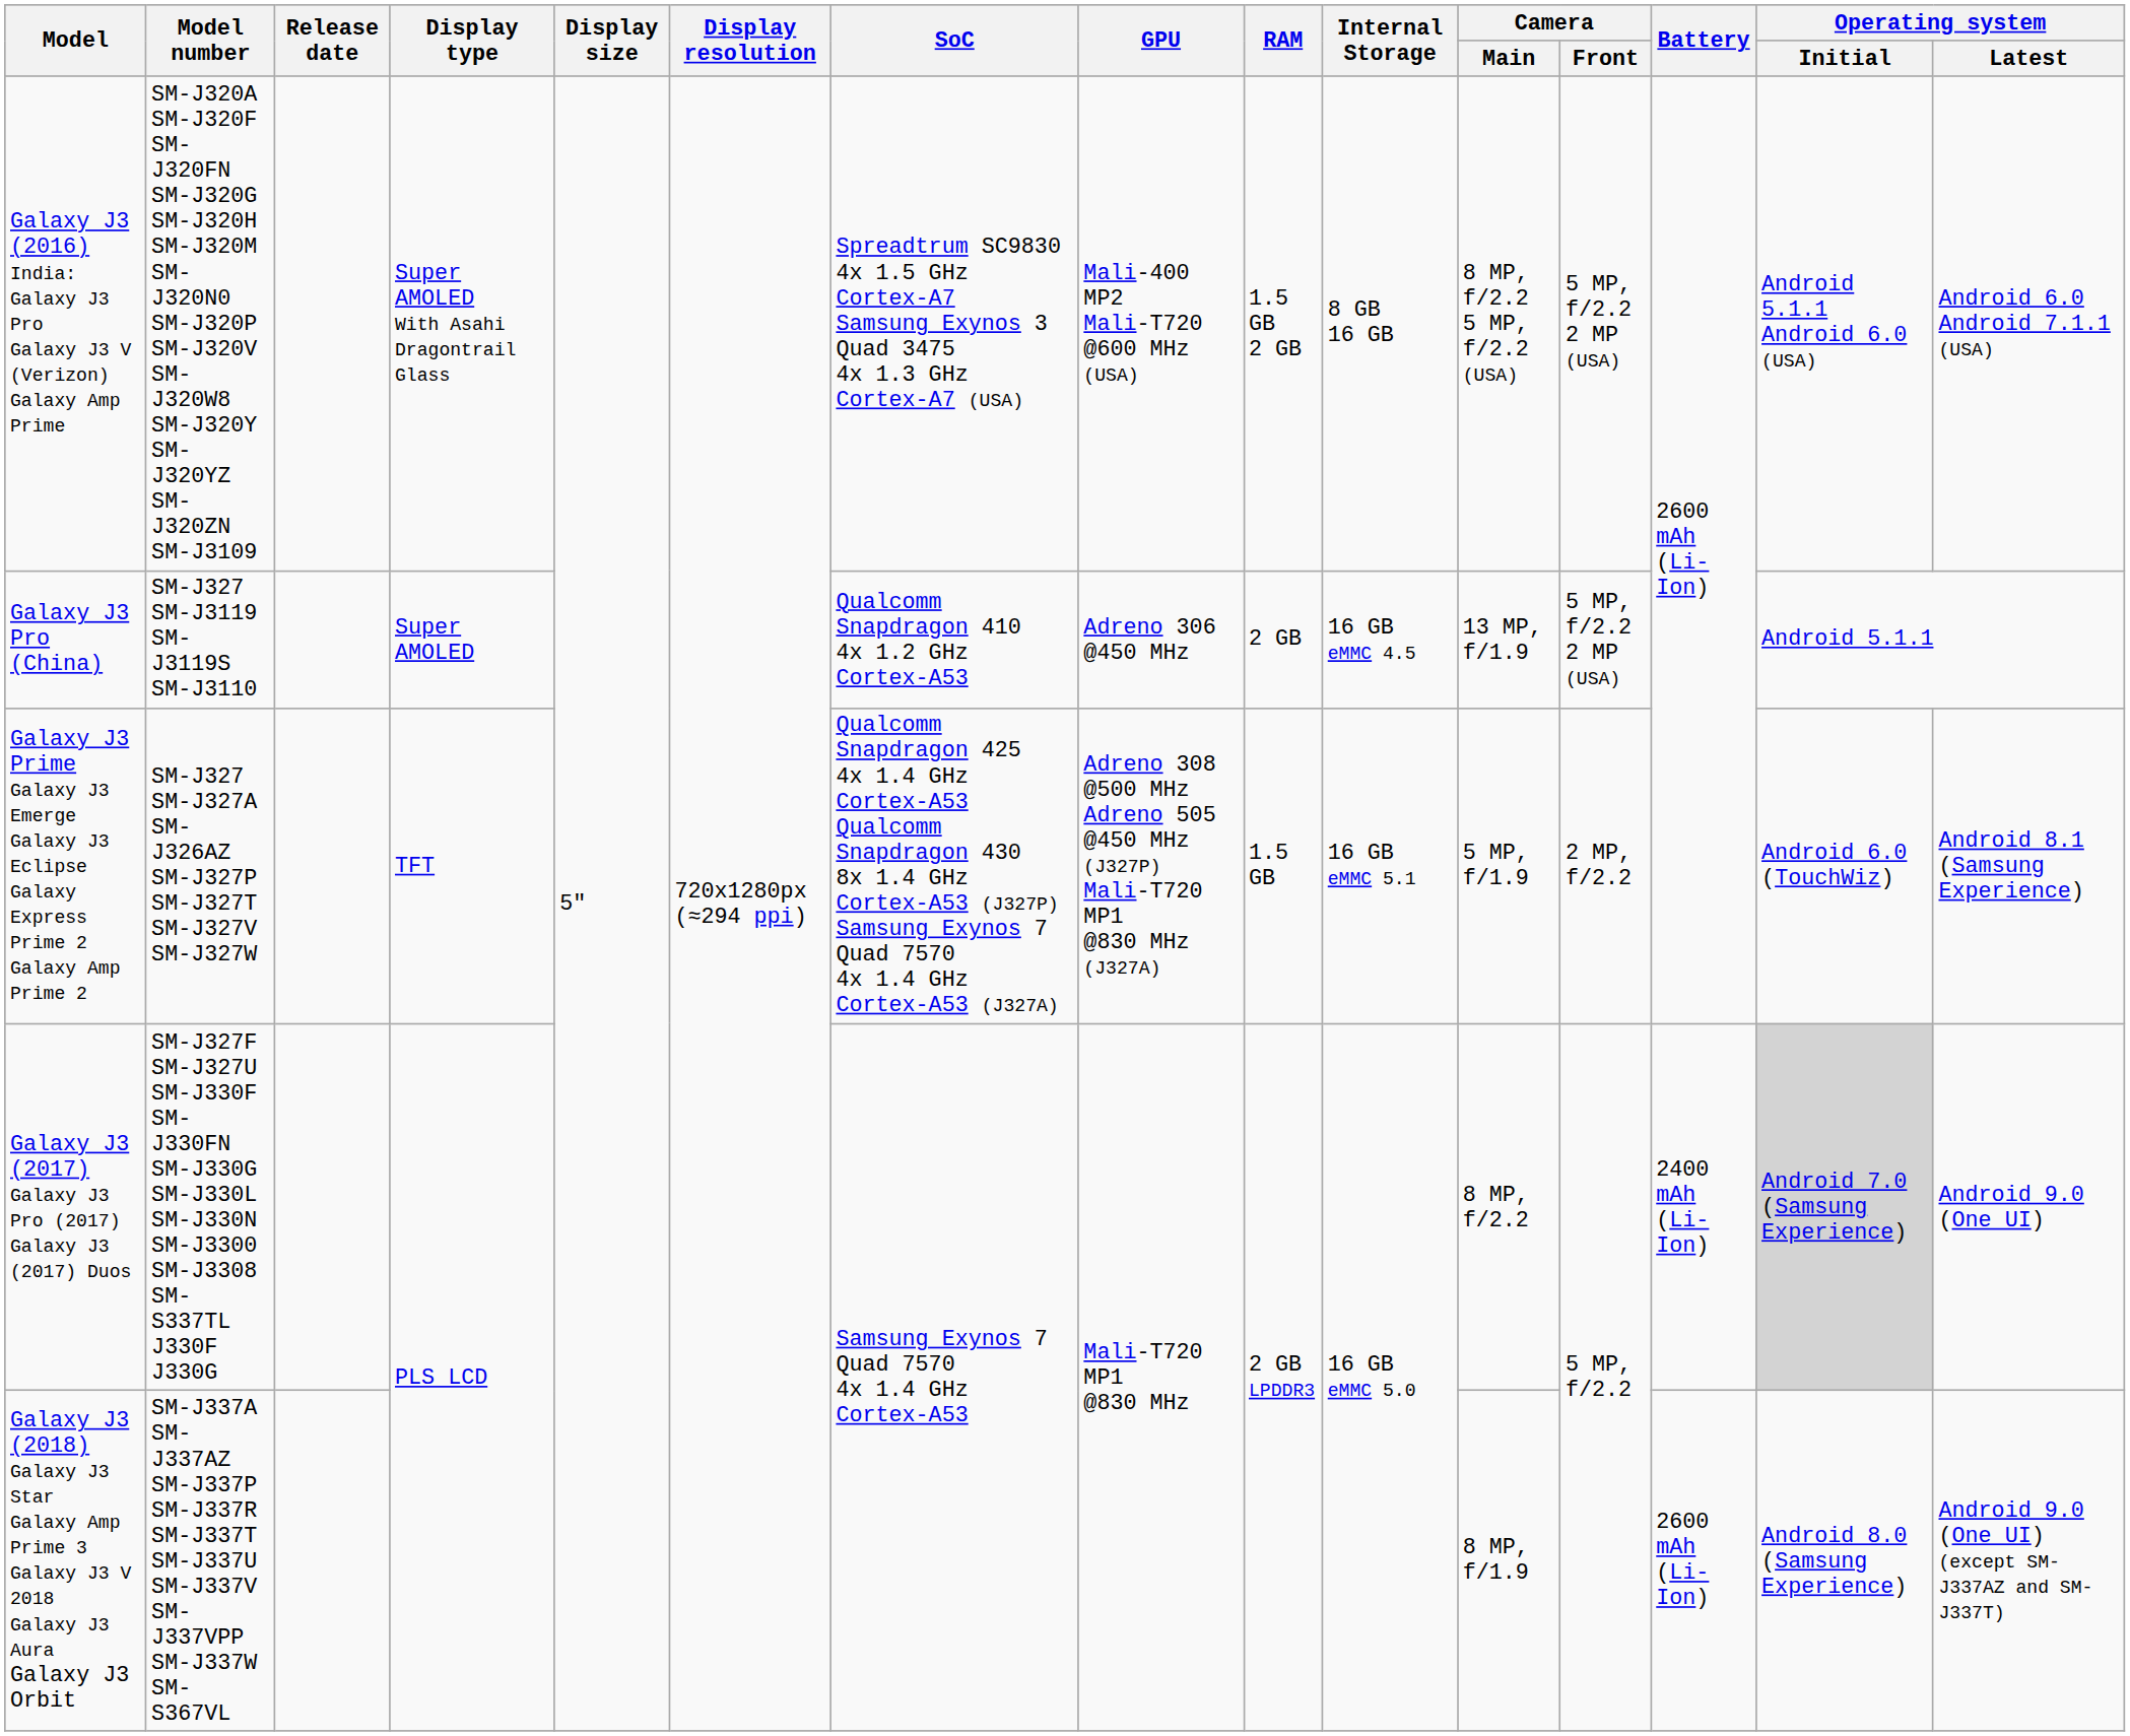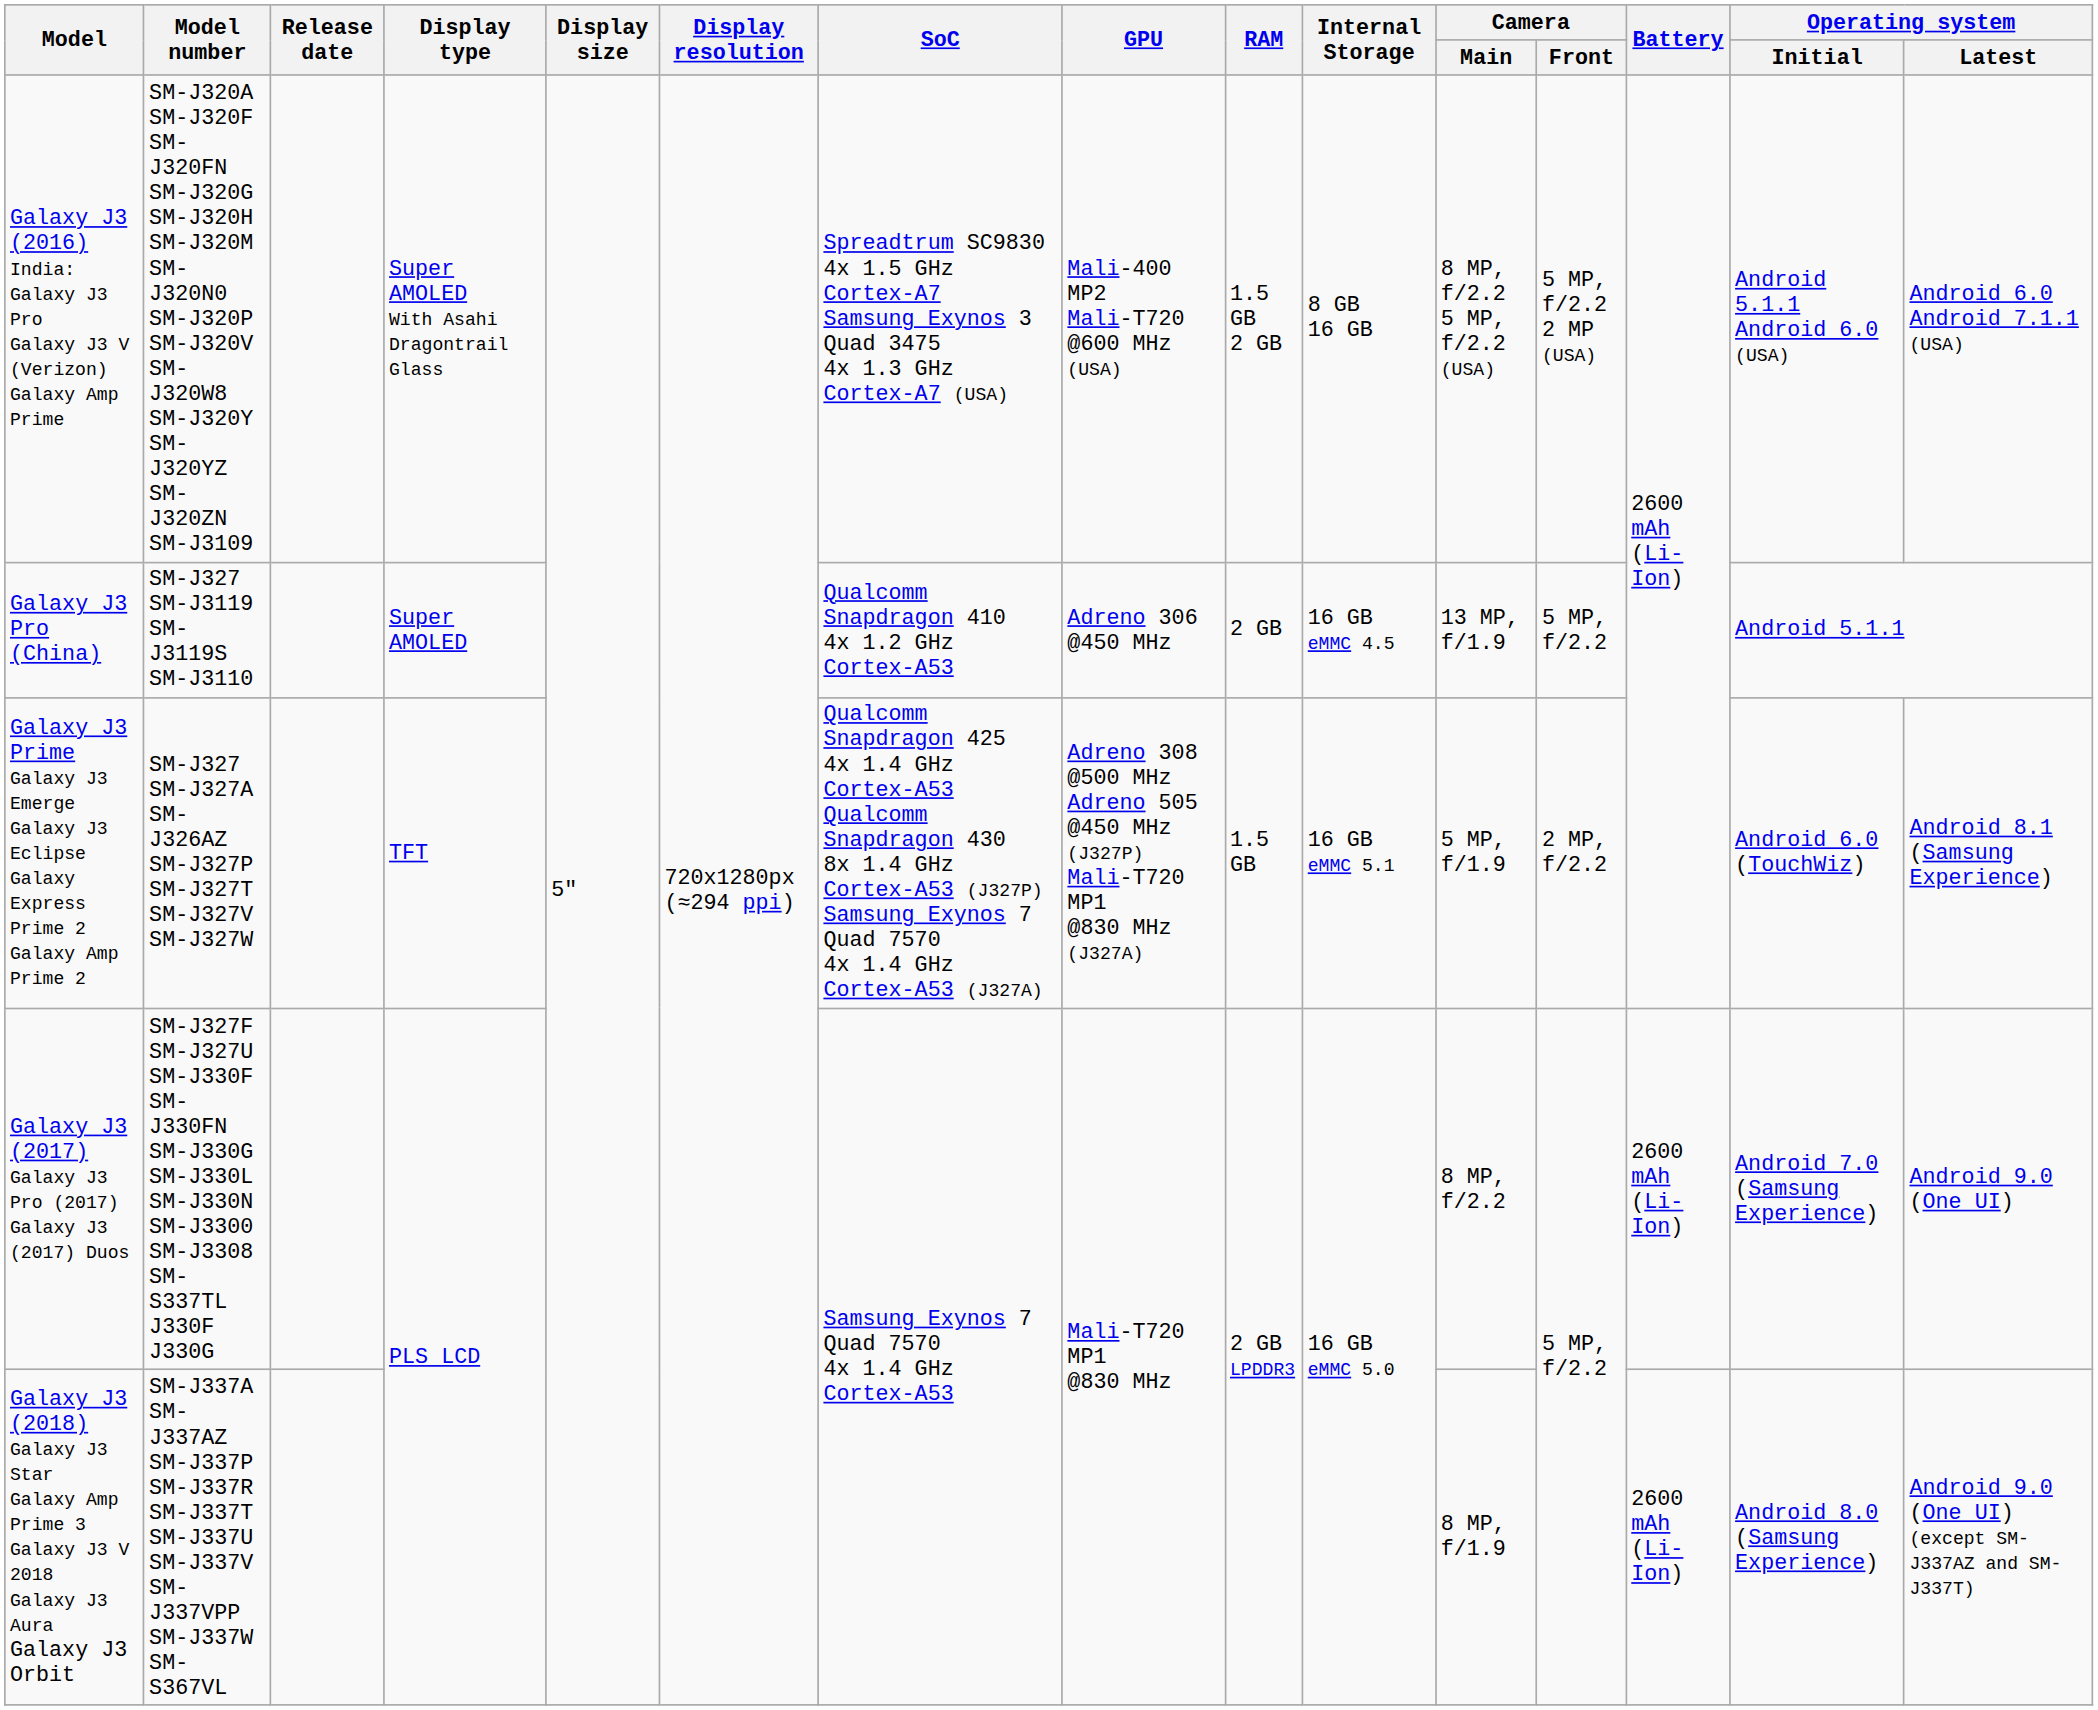Galaxy J3 Pro (China) | Camera / Front: 5 MP, f/2.2 2 MP (USA) -> 5 MP, f/2.2
Galaxy J3 (2017) Galaxy J3 Pro (2017) Galaxy J3 (2017) Duos | Battery: 2400 mAh (Li-Ion) -> 2600 mAh (Li-Ion)
Galaxy J3 (2017) Galaxy J3 Pro (2017) Galaxy J3 (2017) Duos | Operating system / Initial: lightgrey background -> no background
